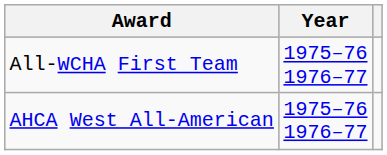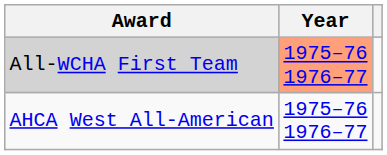row 2 | Award: no background -> lightgrey background
row 2 | Year: no background -> lightsalmon background
